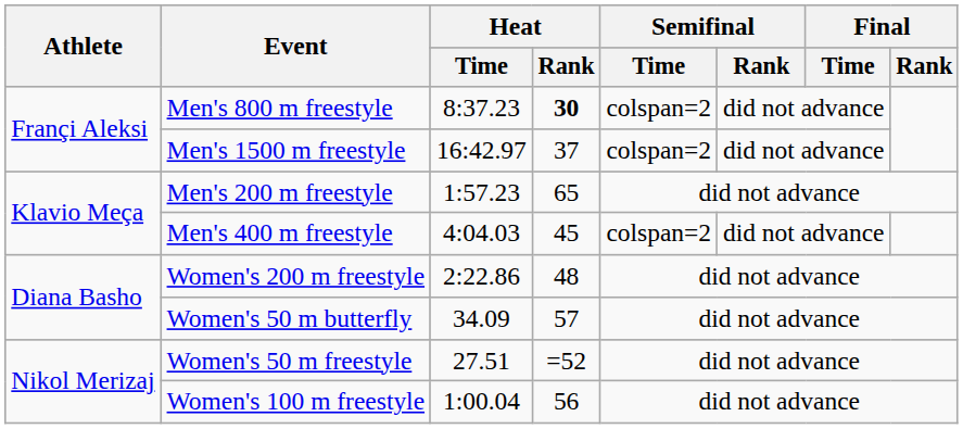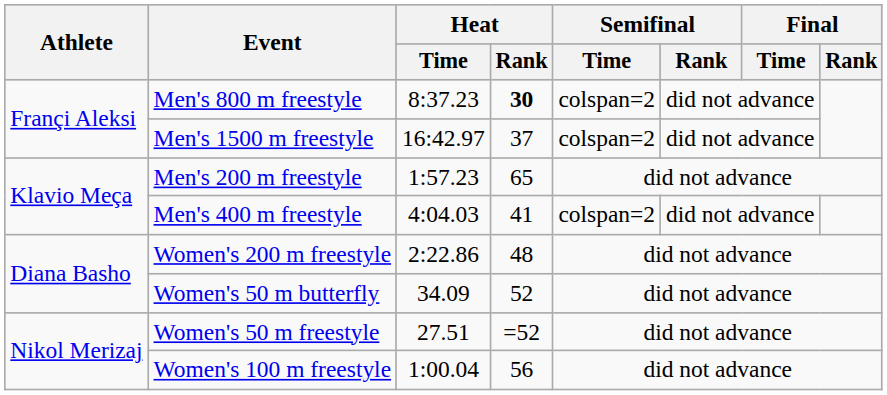Men's 400 m freestyle | Heat / Rank: 45 -> 41
Women's 50 m butterfly | Heat / Rank: 57 -> 52
